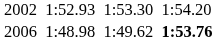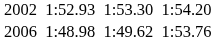2006 | column 4: bold -> normal
